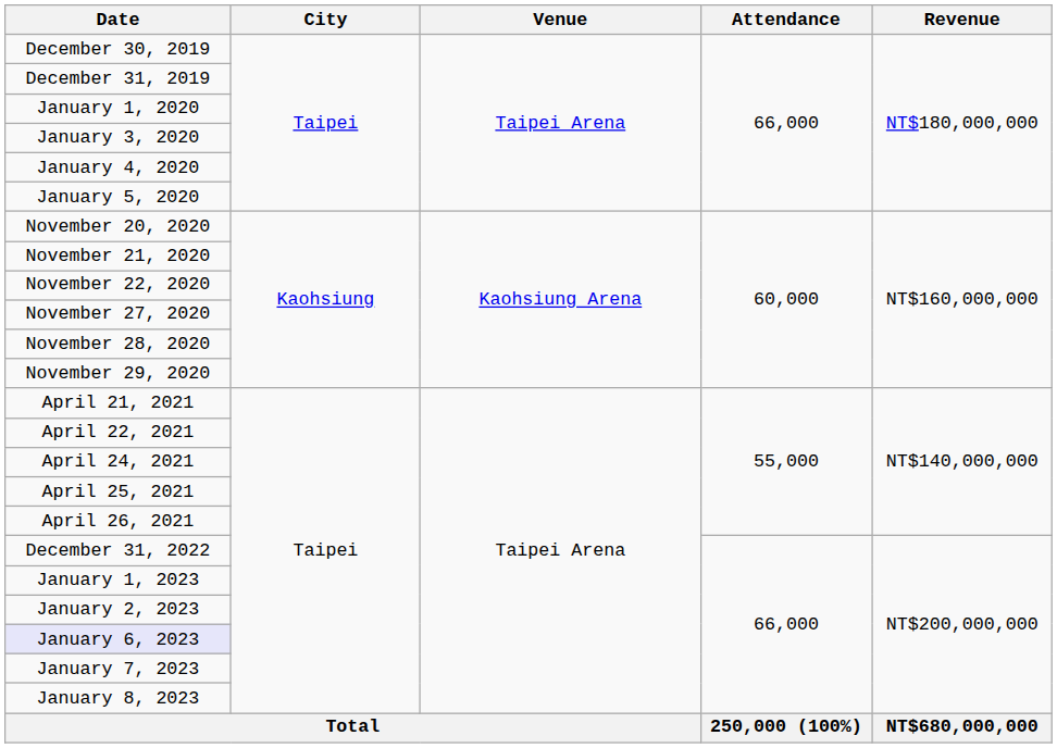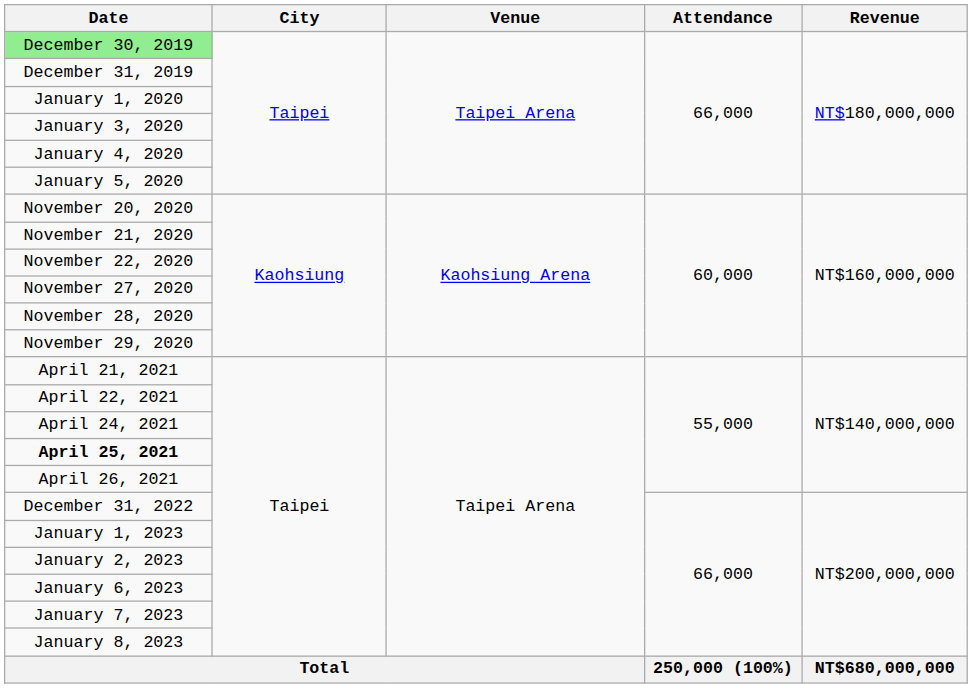December 30, 2019 | Date: no background -> lightgreen background
April 25, 2021 | Date: normal -> bold
January 6, 2023 | Date: lavender background -> no background
